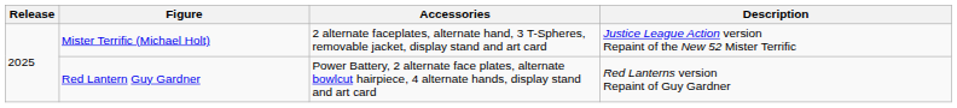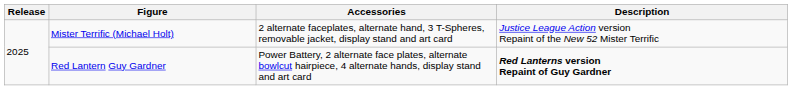Red Lantern Guy Gardner | Description: normal -> bold
